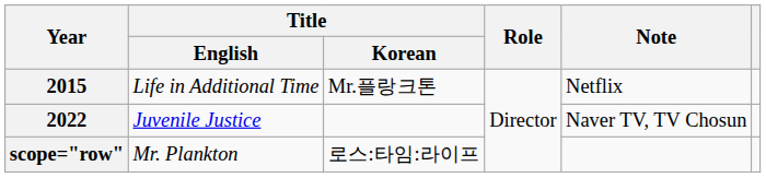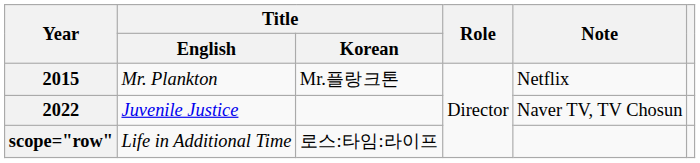2015 | Title / English: Life in Additional Time -> Mr. Plankton
scope="row" | Title / English: Mr. Plankton -> Life in Additional Time
